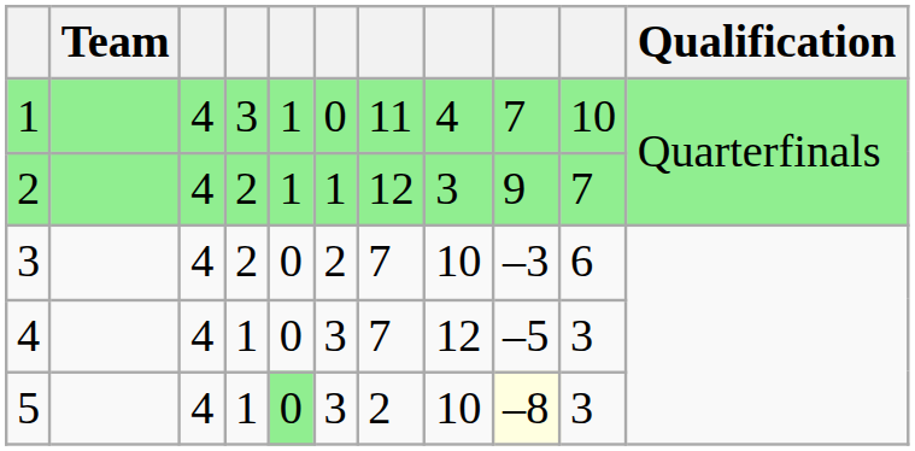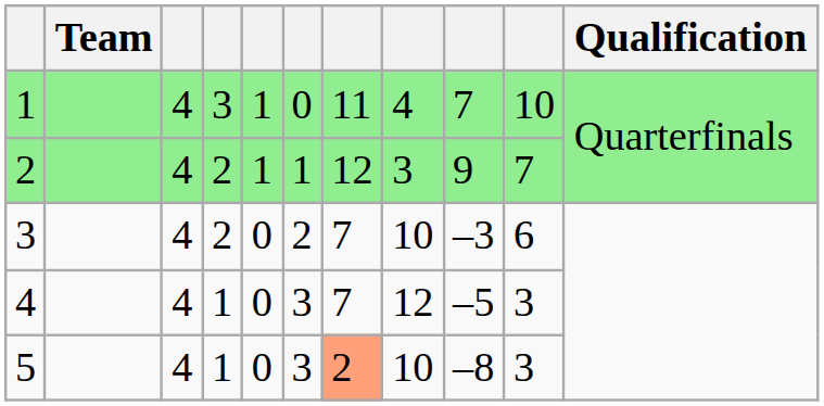5 | column 5: lightgreen background -> no background
5 | column 7: no background -> lightsalmon background
5 | column 9: lightyellow background -> no background
